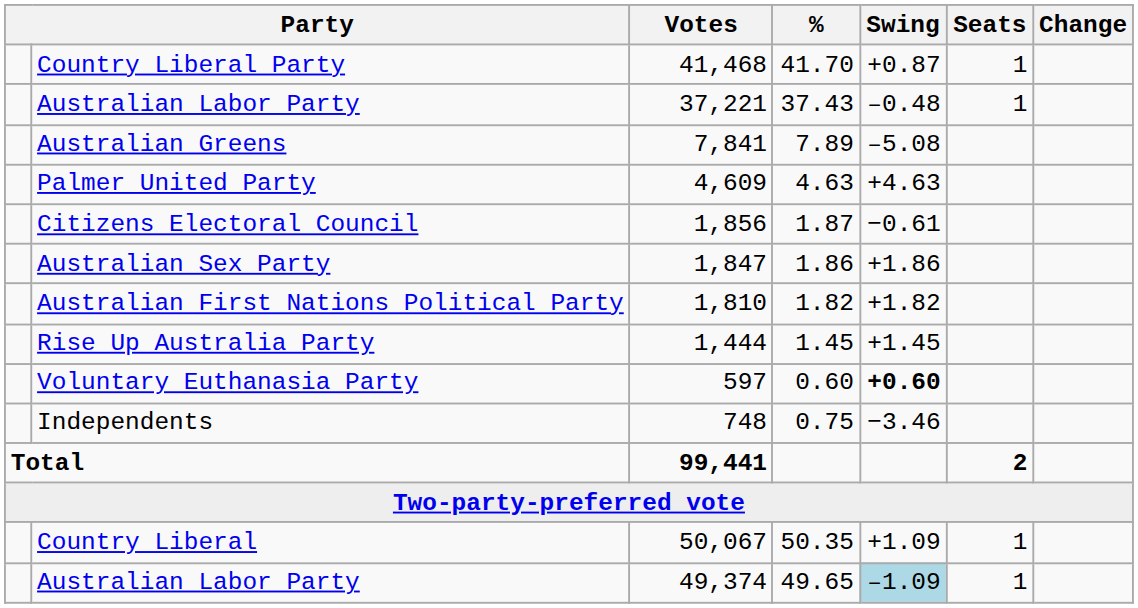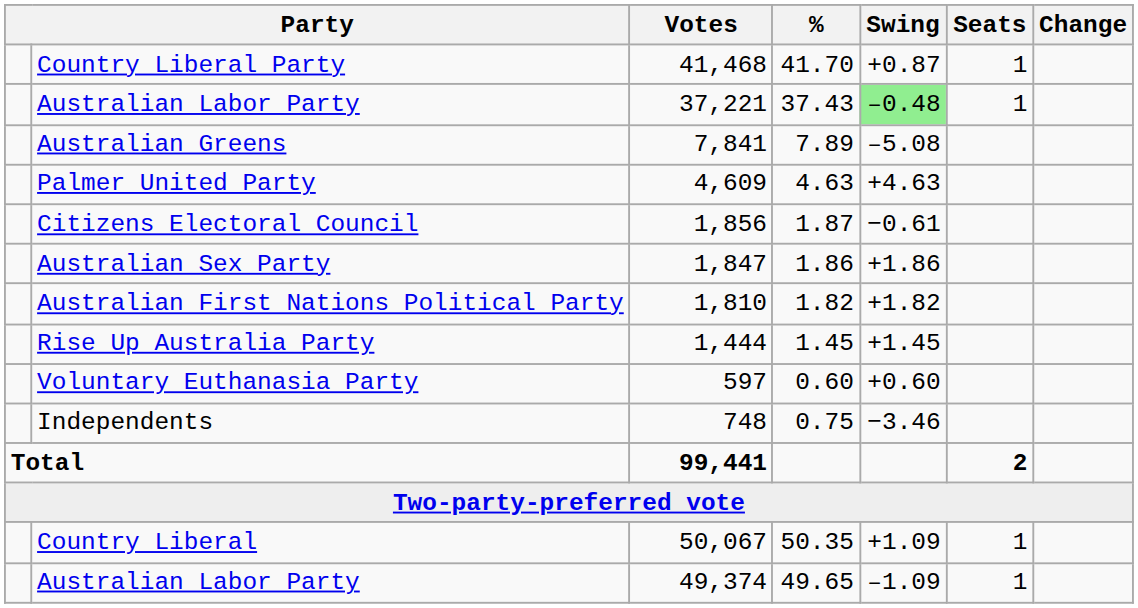Australian Labor Party / 37,221 | Swing: no background -> lightgreen background
Voluntary Euthanasia Party | Swing: bold -> normal
Australian Labor Party / 49,374 | Swing: lightblue background -> no background
